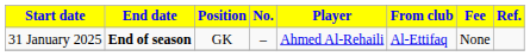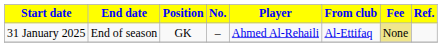31 January 2025 | End date: bold -> normal
31 January 2025 | Fee: no background -> khaki background
